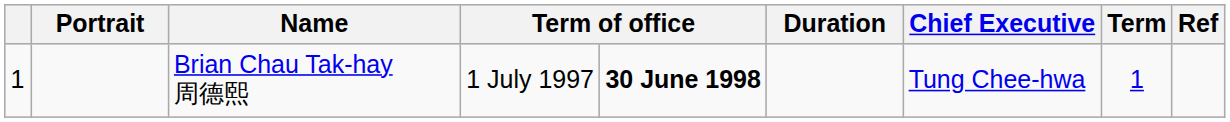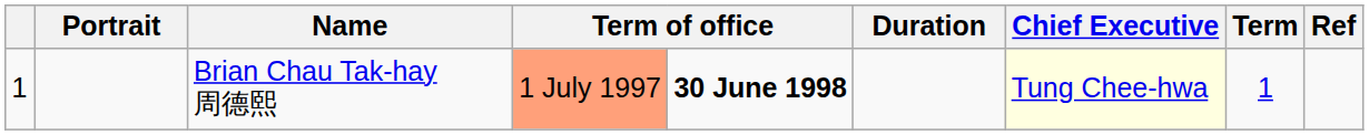Brian Chau Tak-hay 周德熙 | column 4: no background -> lightsalmon background
Brian Chau Tak-hay 周德熙 | Chief Executive: no background -> lightyellow background
